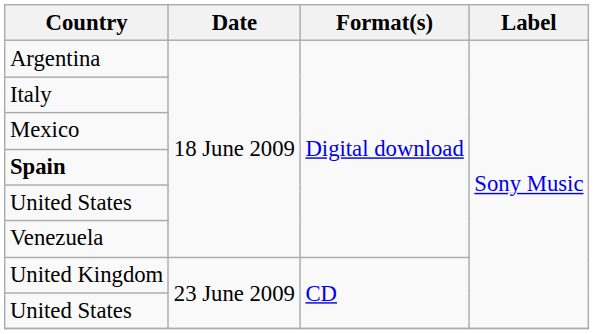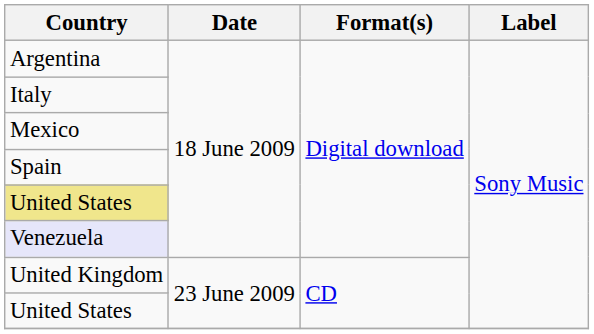Spain | Country: bold -> normal
United States / 18 June 2009 | Country: no background -> khaki background
Venezuela | Country: no background -> lavender background
